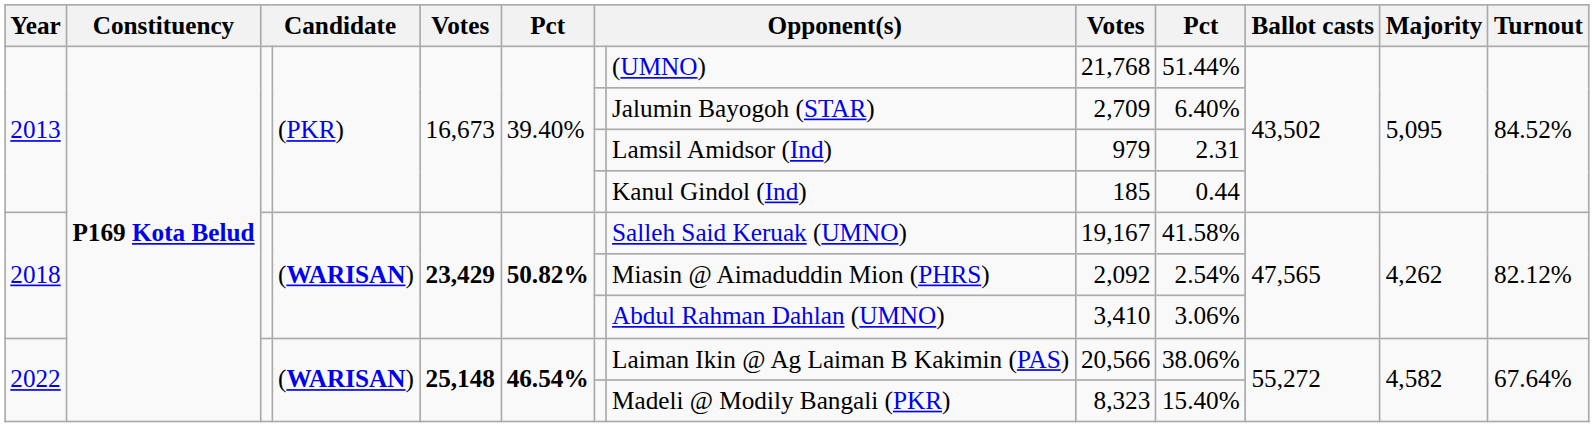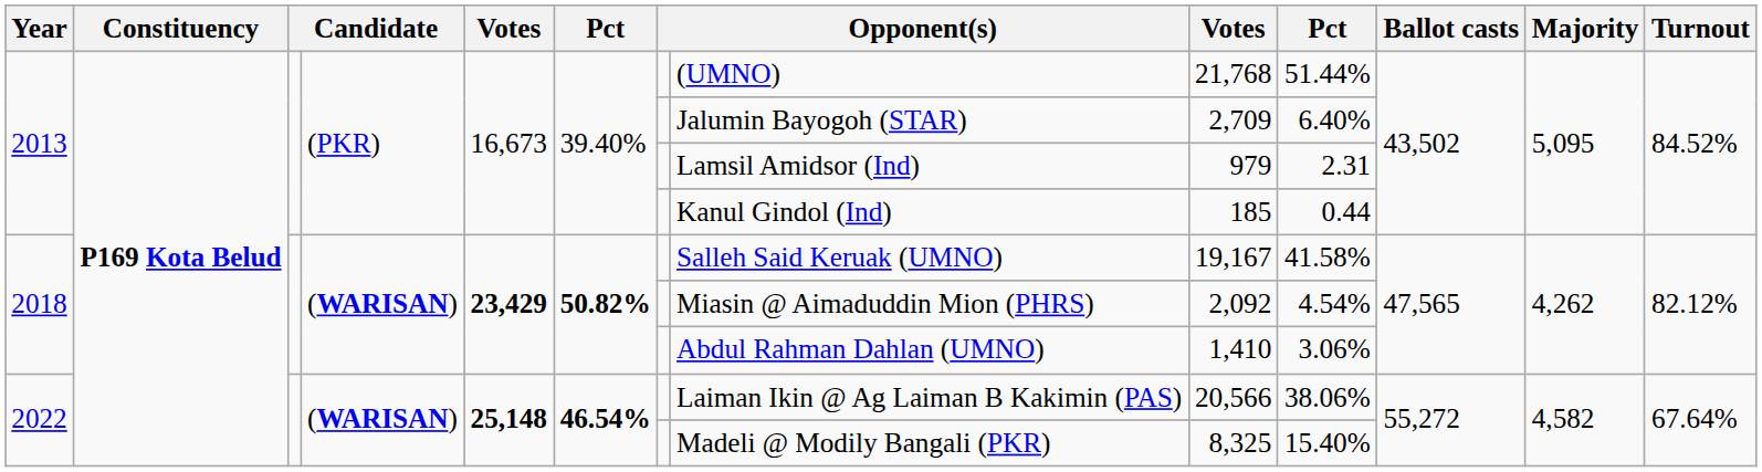row 7 | column 10: 2.54% -> 4.54%
row 8 | column 9: 3,410 -> 1,410
row 10 | column 9: 8,323 -> 8,325
